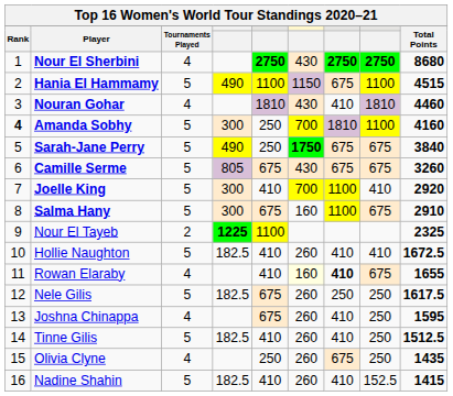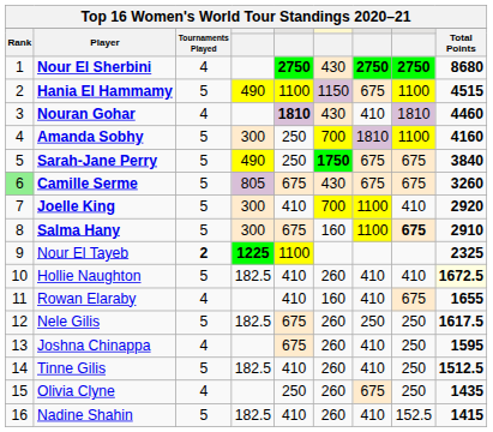Nouran Gohar | column 5: normal -> bold
Amanda Sobhy | Rank: bold -> normal
Camille Serme | Rank: no background -> lightgreen background
Salma Hany | column 8: normal -> bold
Nour El Tayeb | Tournaments Played: normal -> bold
Hollie Naughton | Total Points: no background -> lightyellow background
Rowan Elaraby | column 6: lightyellow background -> no background
Rowan Elaraby | column 7: bold -> normal
